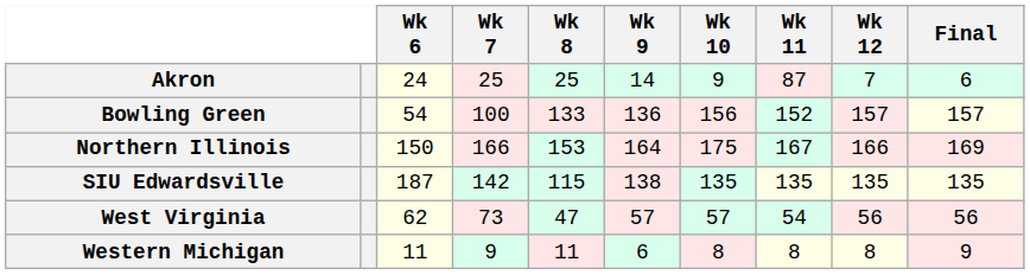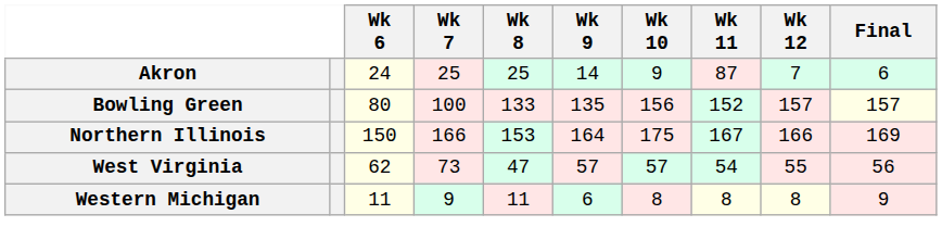Bowling Green | Wk 6: 54 -> 80
Bowling Green | Wk 9: 136 -> 135
- row: SIU Edwardsville | 187 | 142 | 115 | 138 | 135 | 135 | 135 | 135
West Virginia | Wk 12: 56 -> 55
